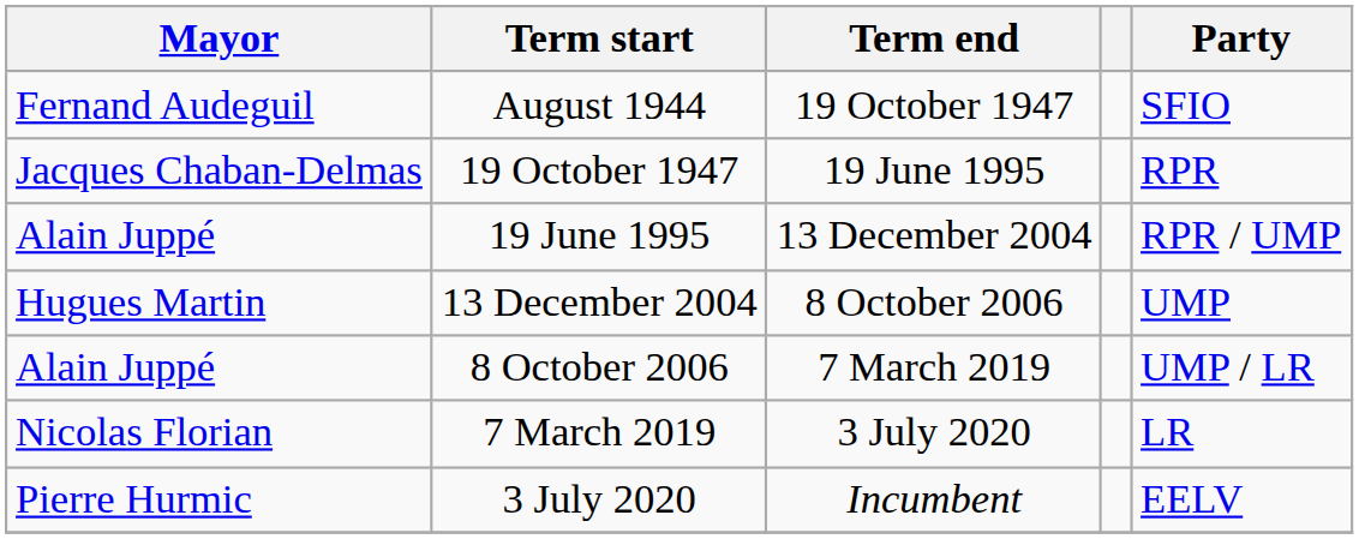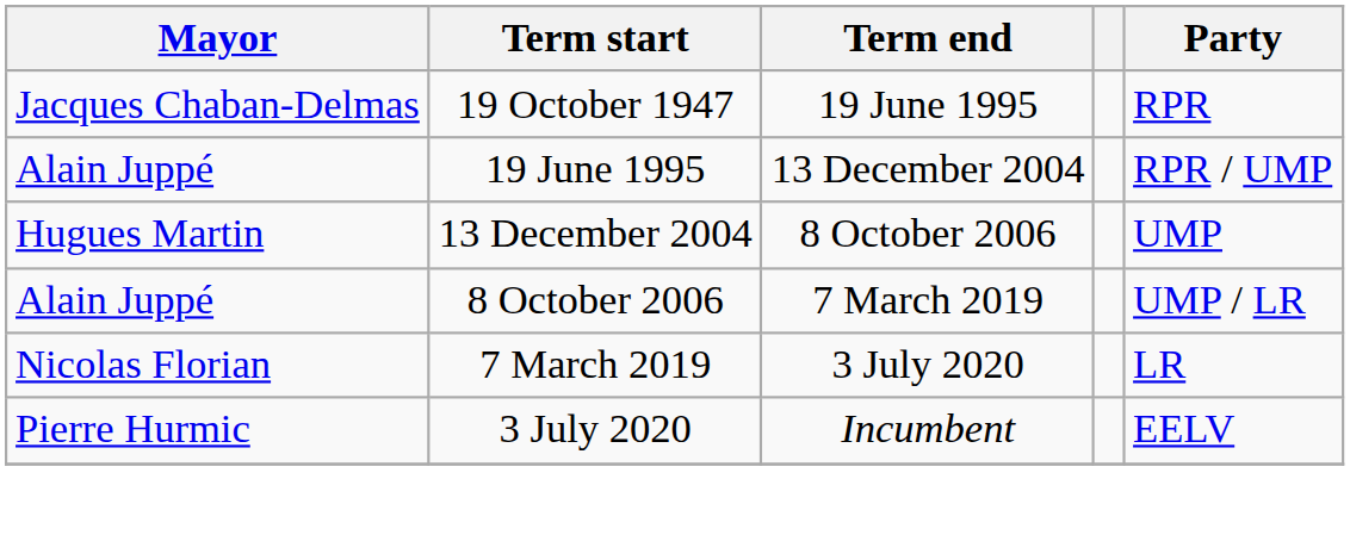- row: Fernand Audeguil | August 1944 | 19 October 1947 | SFIO
